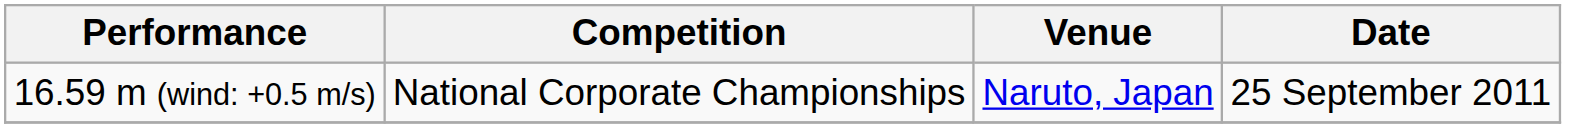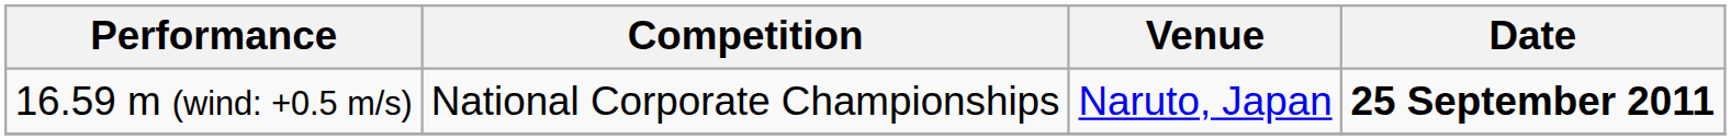16.59 m (wind: +0.5 m/s) | Date: normal -> bold
